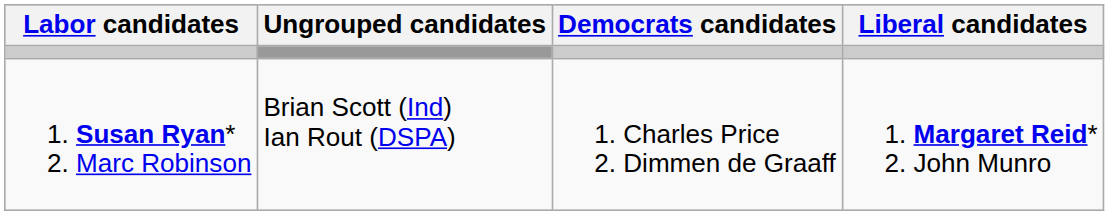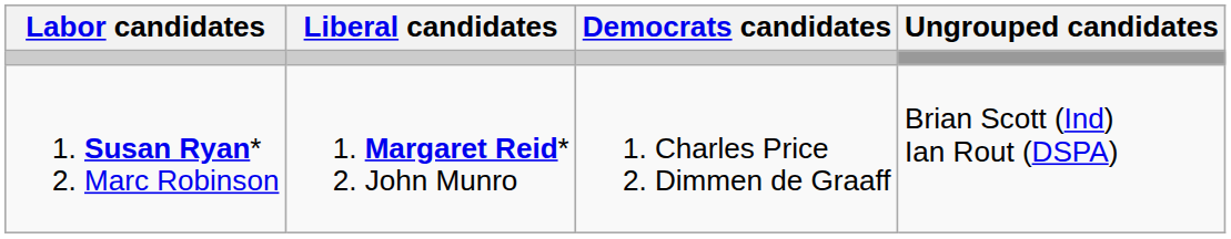columns swapped: Liberal candidates <-> Ungrouped candidates
